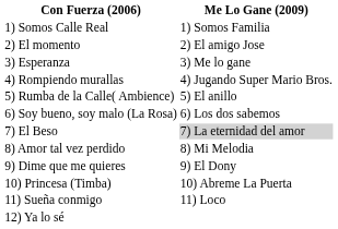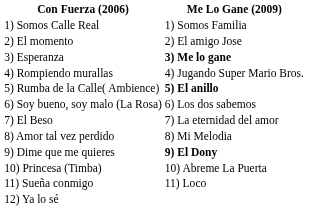3) Esperanza | Me Lo Gane (2009): normal -> bold
5) Rumba de la Calle( Ambience) | Me Lo Gane (2009): normal -> bold
7) El Beso | Me Lo Gane (2009): lightgrey background -> no background
9) Dime que me quieres | Me Lo Gane (2009): normal -> bold
